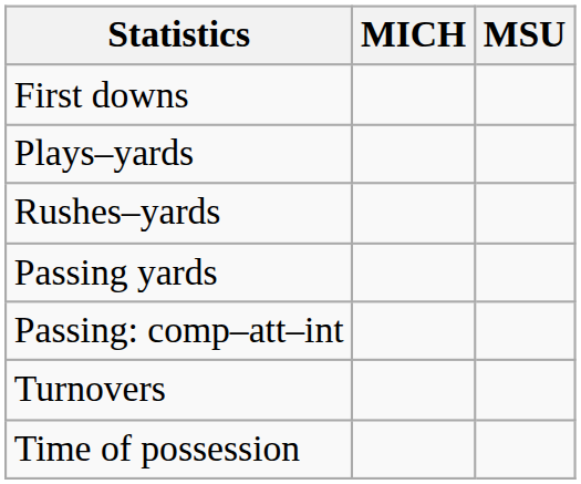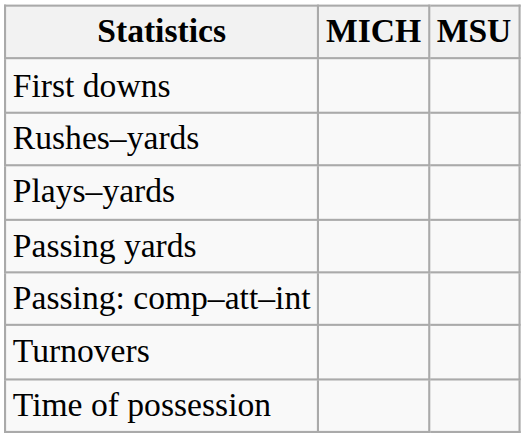rows swapped: Plays–yards <-> Rushes–yards
